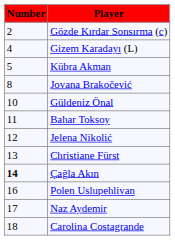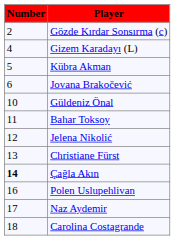Jovana Brakočević | Number: 8 -> 6
